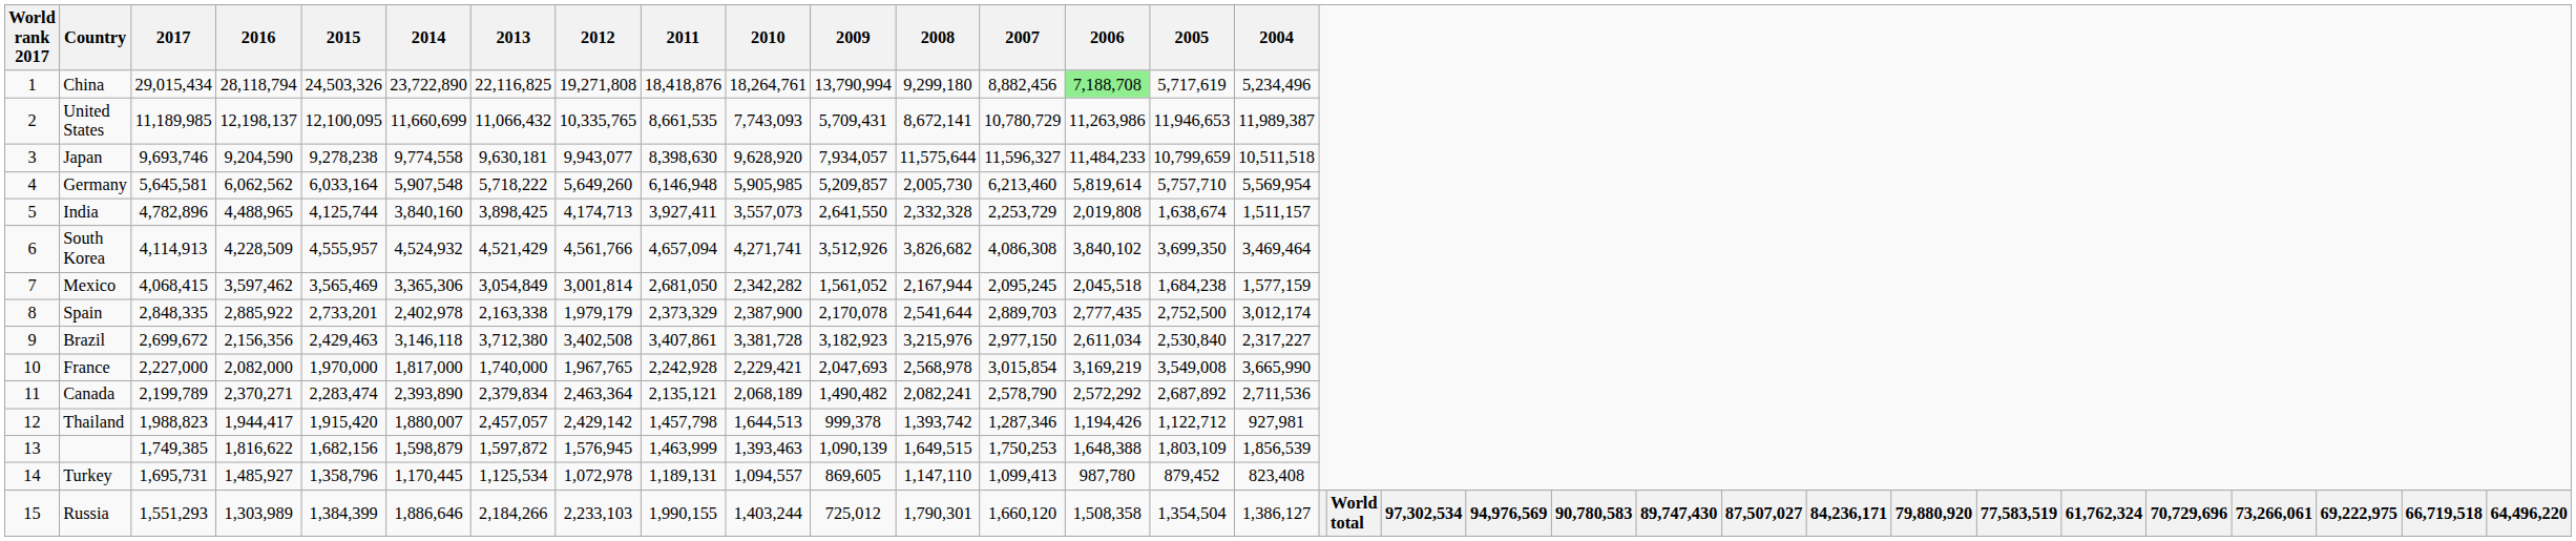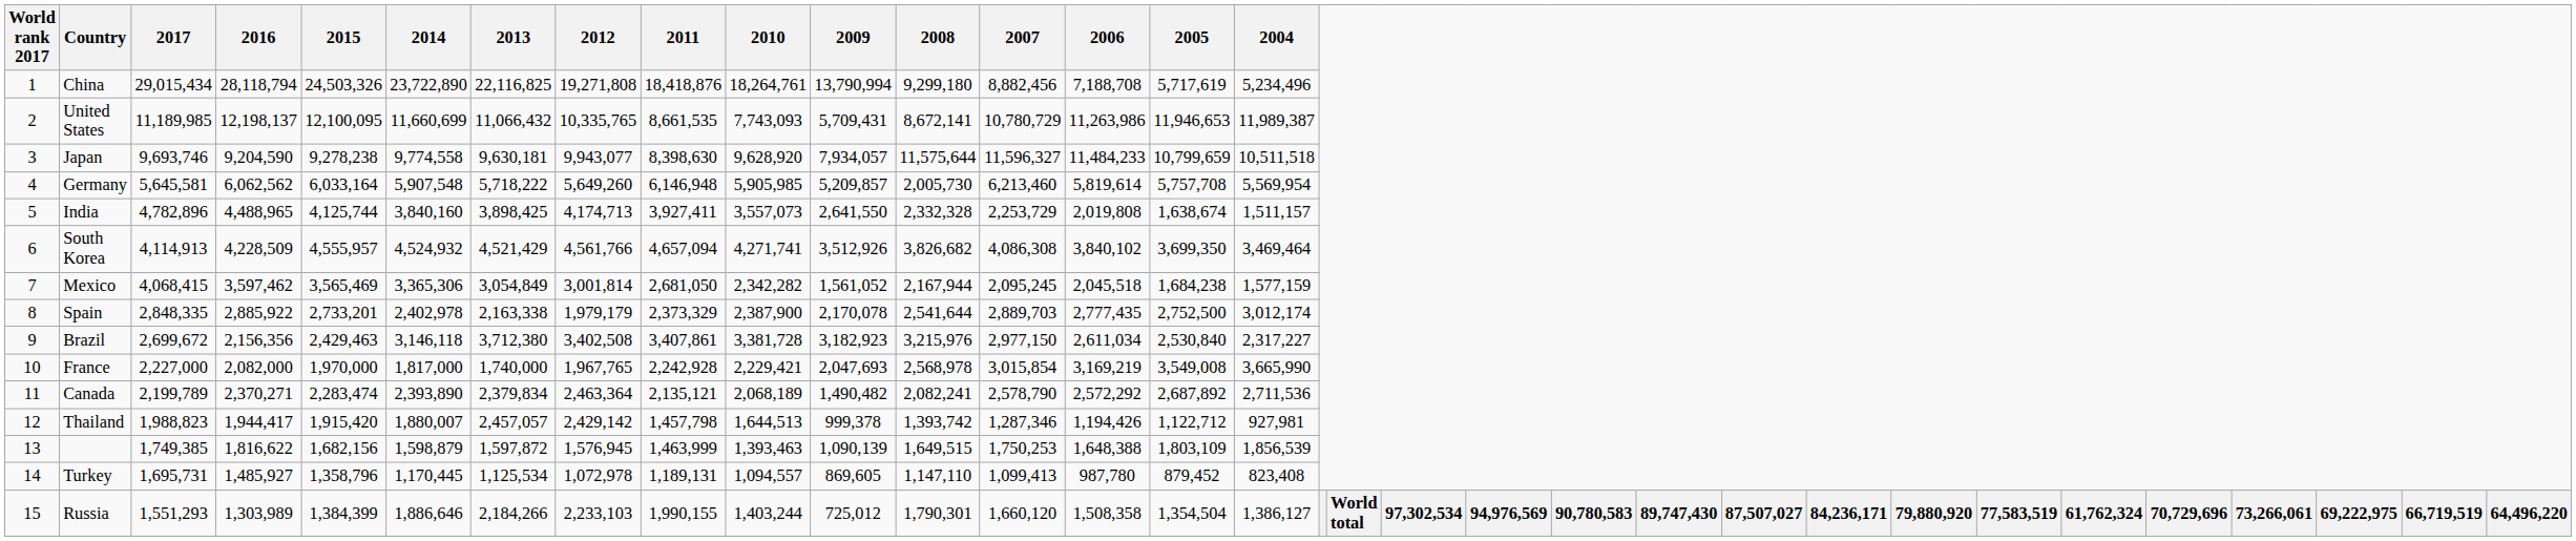China | 2006: lightgreen background -> no background
Germany | 2005: 5,757,710 -> 5,757,708
Russia | column 31: 66,719,518 -> 66,719,519
